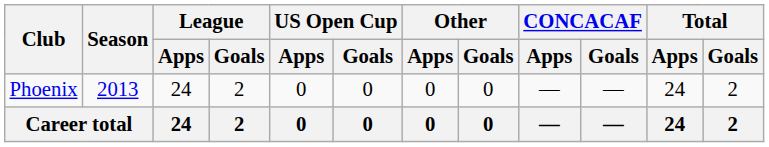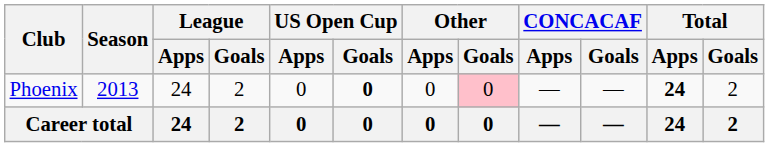Phoenix | US Open Cup / Goals: normal -> bold
Phoenix | Other / Goals: no background -> pink background
Phoenix | Total / Apps: normal -> bold
